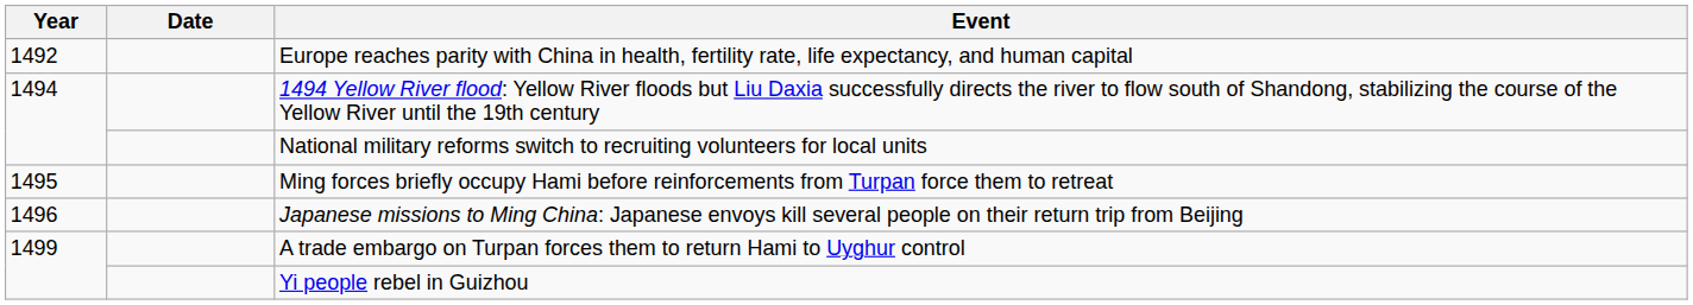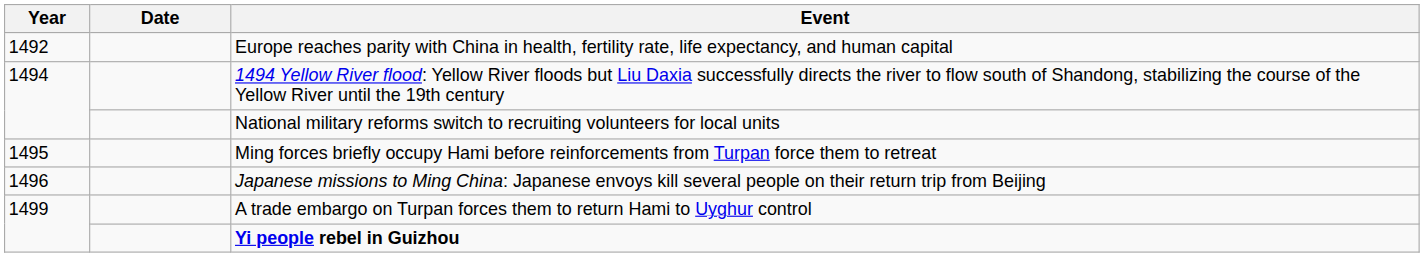Yi people rebel in Guizhou | Event: normal -> bold
